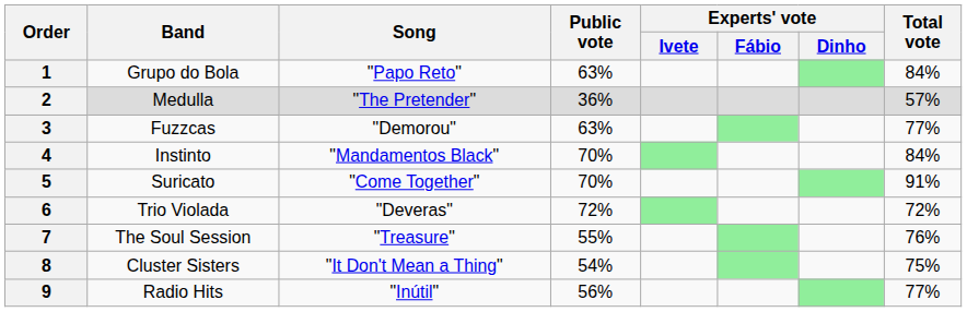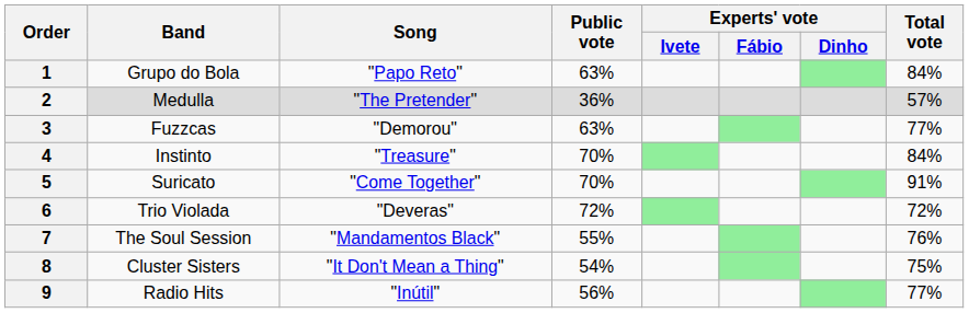4 | Song: "Mandamentos Black" -> "Treasure"
7 | Song: "Treasure" -> "Mandamentos Black"
